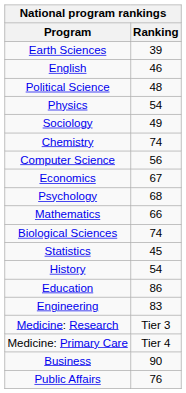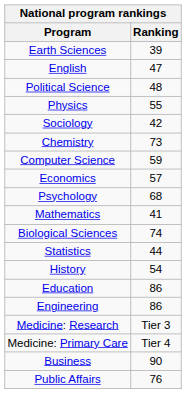English | Ranking: 46 -> 47
Physics | Ranking: 54 -> 55
Sociology | Ranking: 49 -> 42
Chemistry | Ranking: 74 -> 73
Computer Science | Ranking: 56 -> 59
Economics | Ranking: 67 -> 57
Mathematics | Ranking: 66 -> 41
Statistics | Ranking: 45 -> 44
Engineering | Ranking: 83 -> 86
